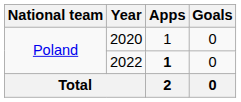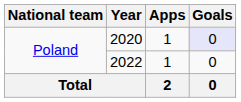2020 | Goals: no background -> lavender background
2022 | Apps: bold -> normal
